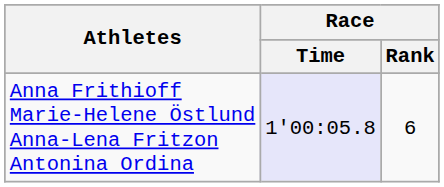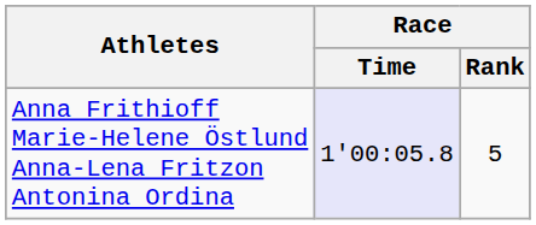row 3 | Race / Rank: 6 -> 5
